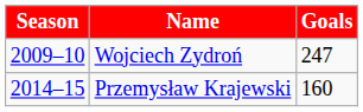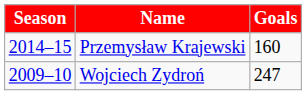rows swapped: Wojciech Zydroń <-> Przemysław Krajewski
